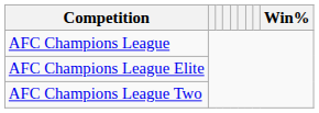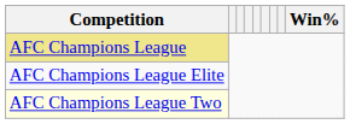AFC Champions League | Competition: no background -> khaki background
AFC Champions League Two | Competition: no background -> lightyellow background
